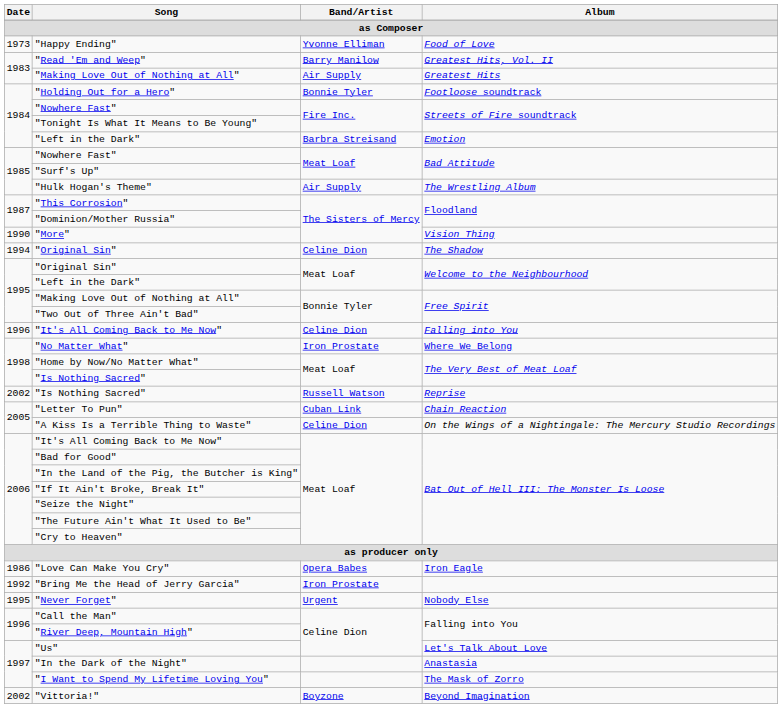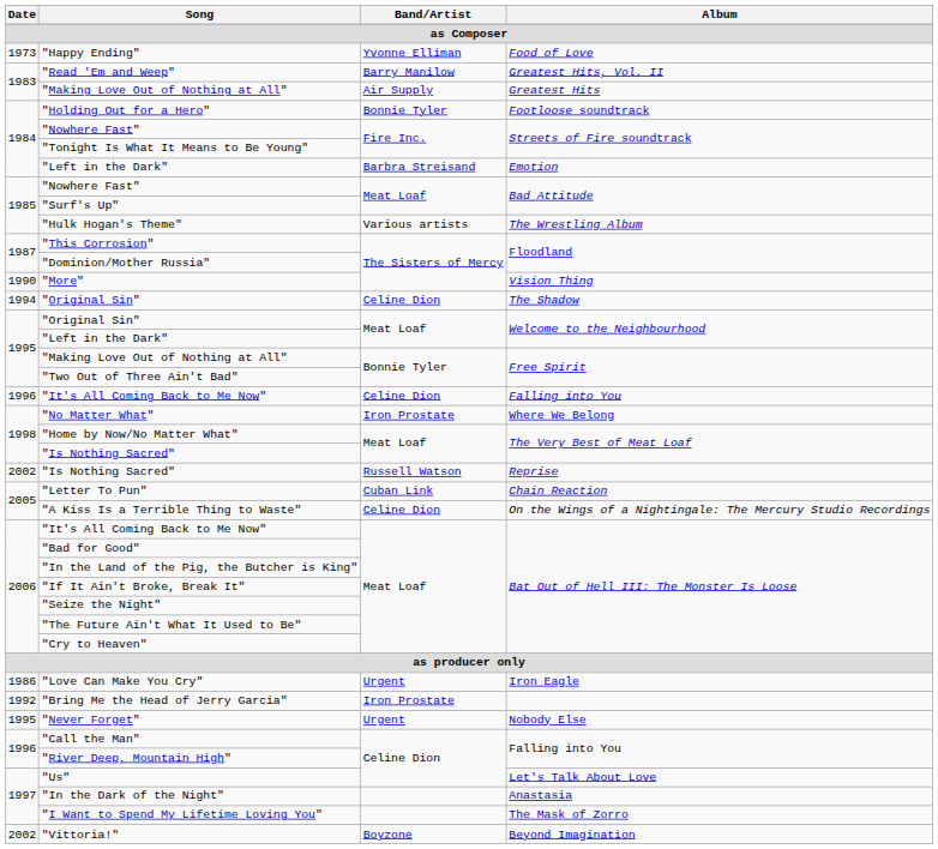"Hulk Hogan's Theme" | Band/Artist: Air Supply -> Various artists
"Love Can Make You Cry" | Band/Artist: Opera Babes -> Urgent
